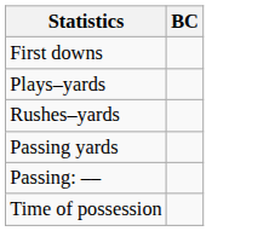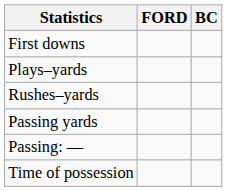+ column: FORD
